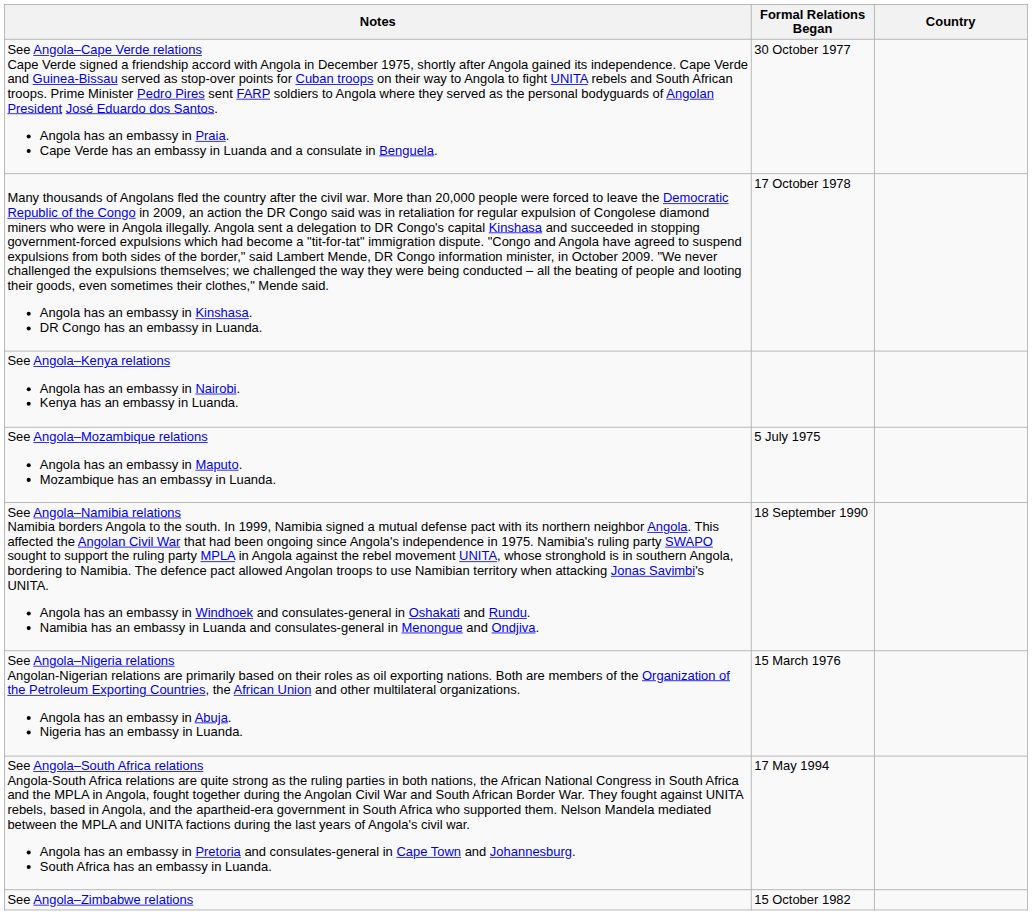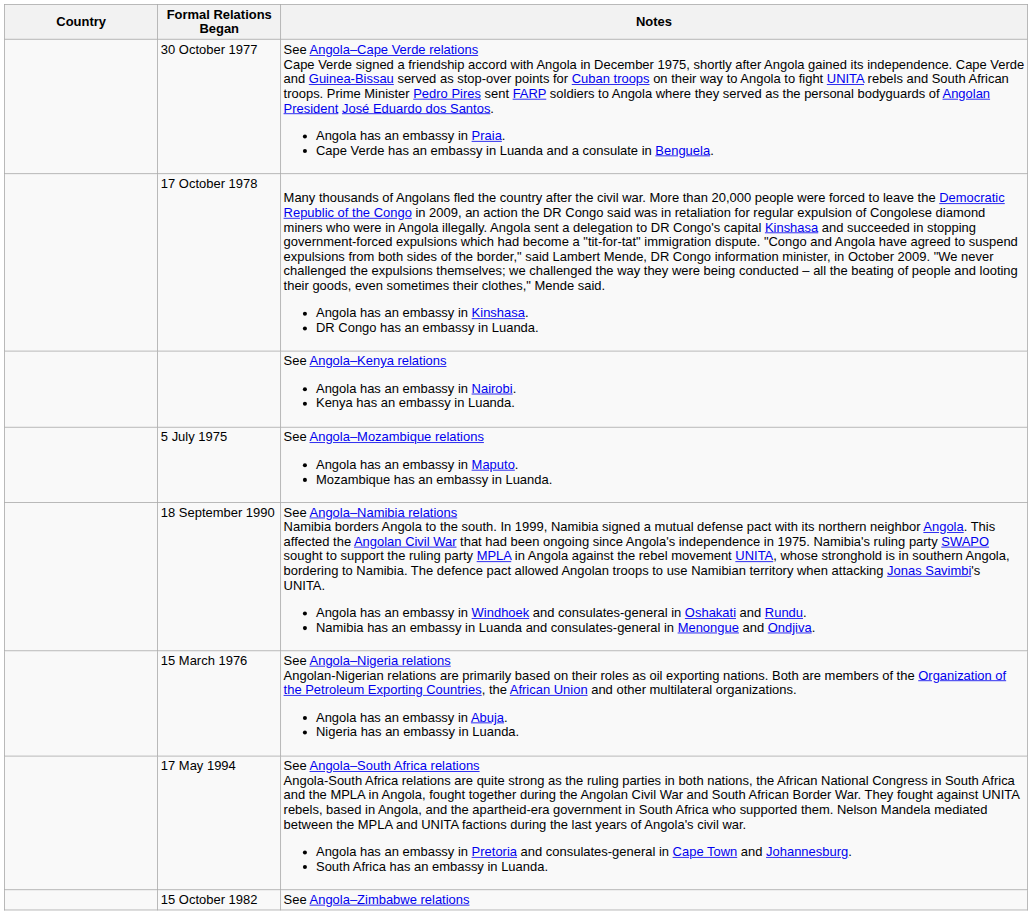columns swapped: Country <-> Notes
